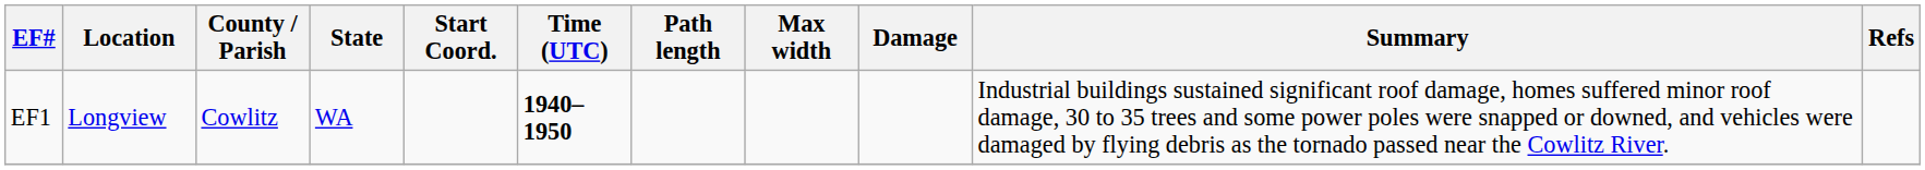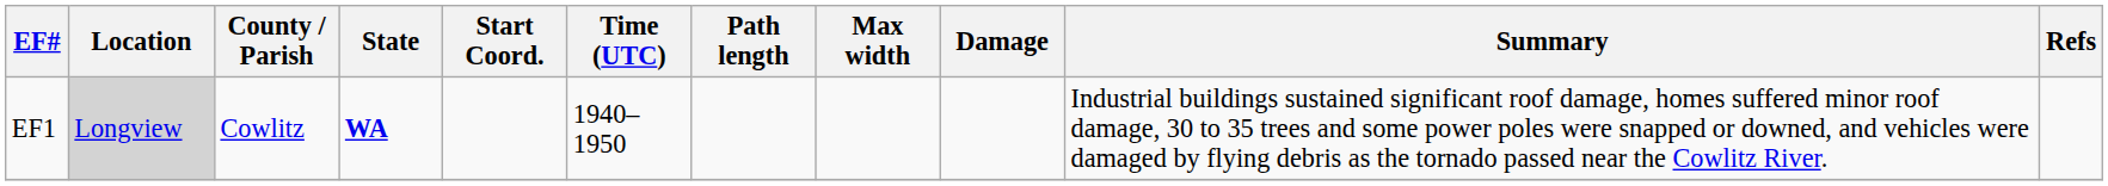EF1 | Location: no background -> lightgrey background
EF1 | State: normal -> bold
EF1 | Time (UTC): bold -> normal
